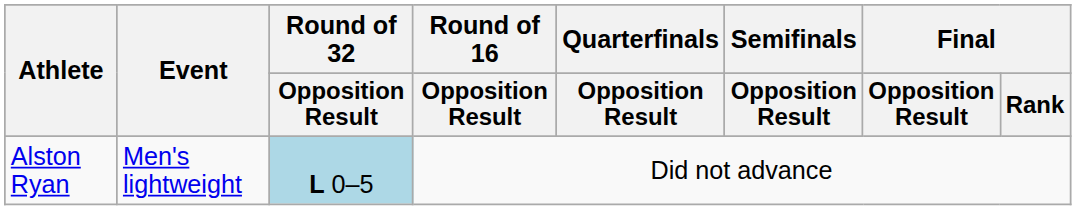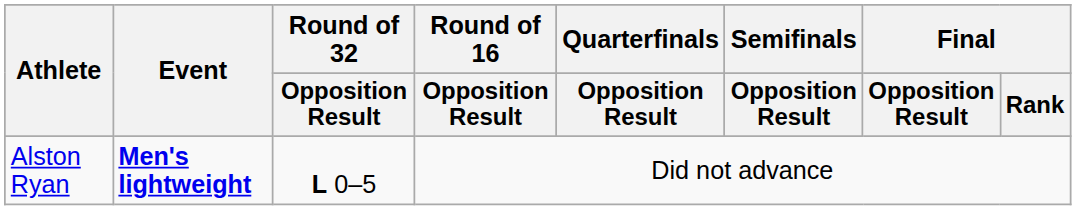Alston Ryan | Event: normal -> bold
Alston Ryan | Round of 32 / Opposition Result: lightblue background -> no background
